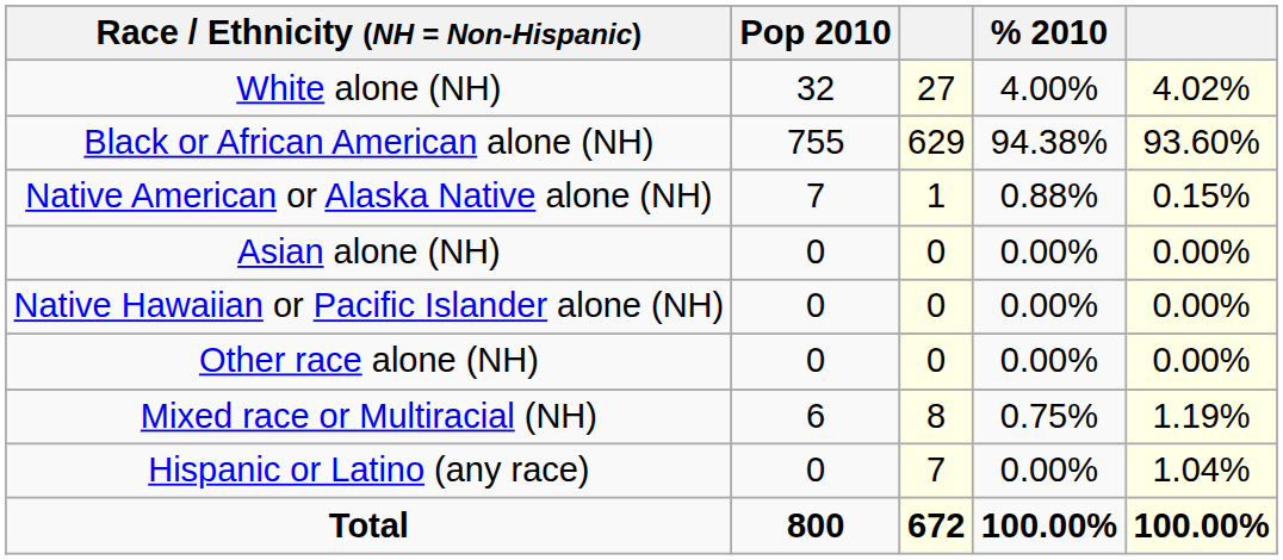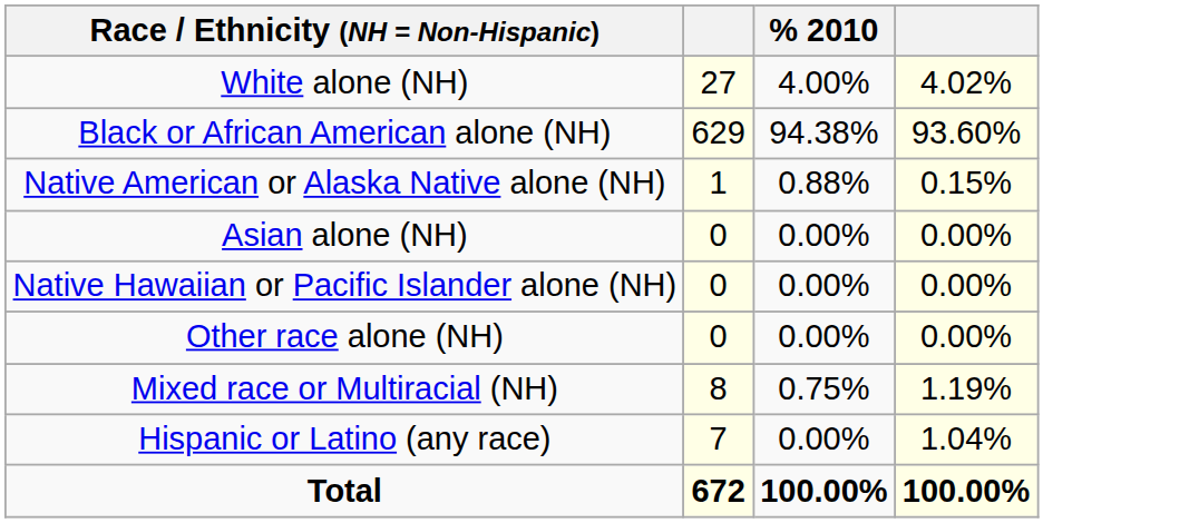- column: Pop 2010 | 32 | 755 | 7 | 0 | 0 | 0 | 6 | 0 | 800
